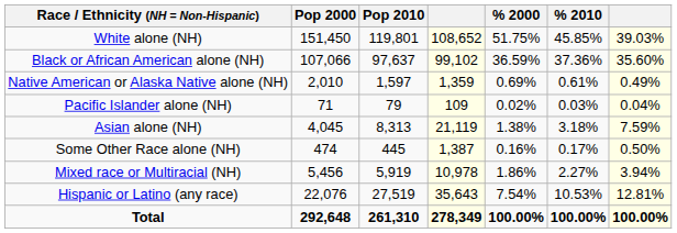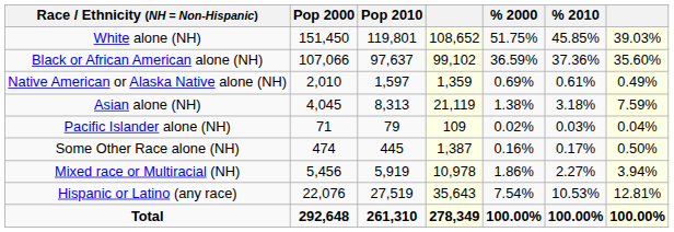rows swapped: Asian alone (NH) <-> Pacific Islander alone (NH)
